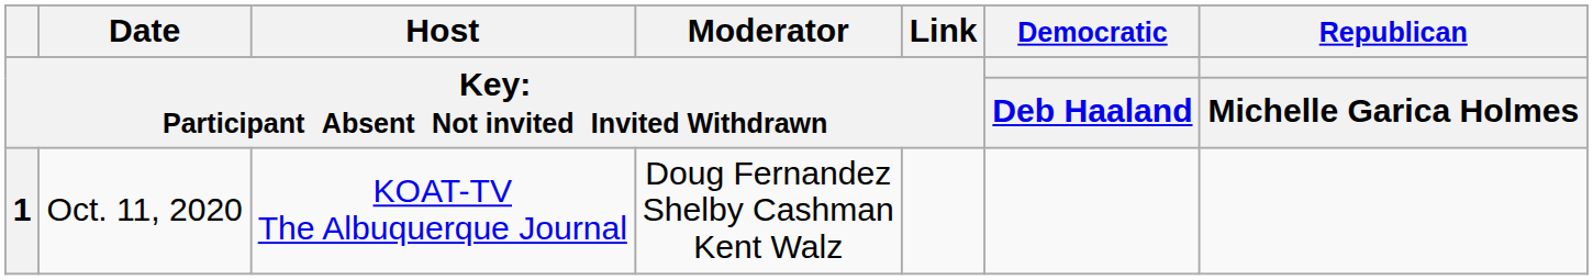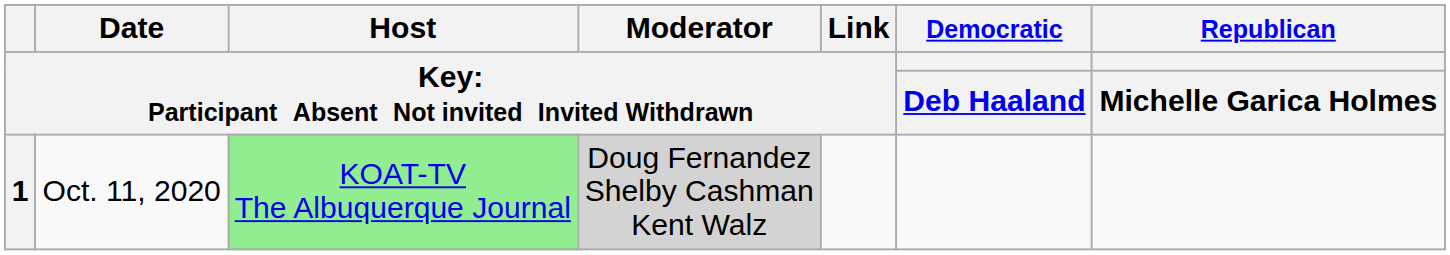1 | column 3: no background -> lightgreen background
1 | column 4: no background -> lightgrey background
